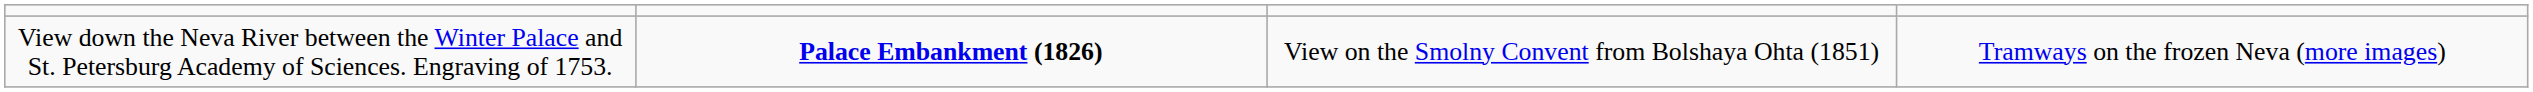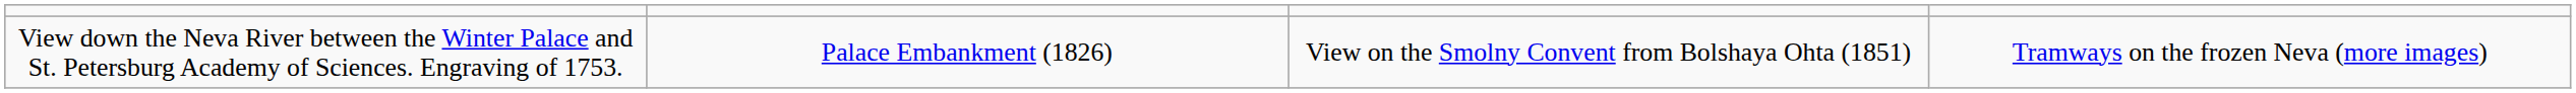row 2 | column 2: bold -> normal
